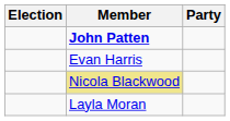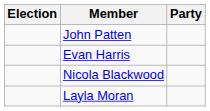John Patten | Member: bold -> normal
Nicola Blackwood | Member: khaki background -> no background
